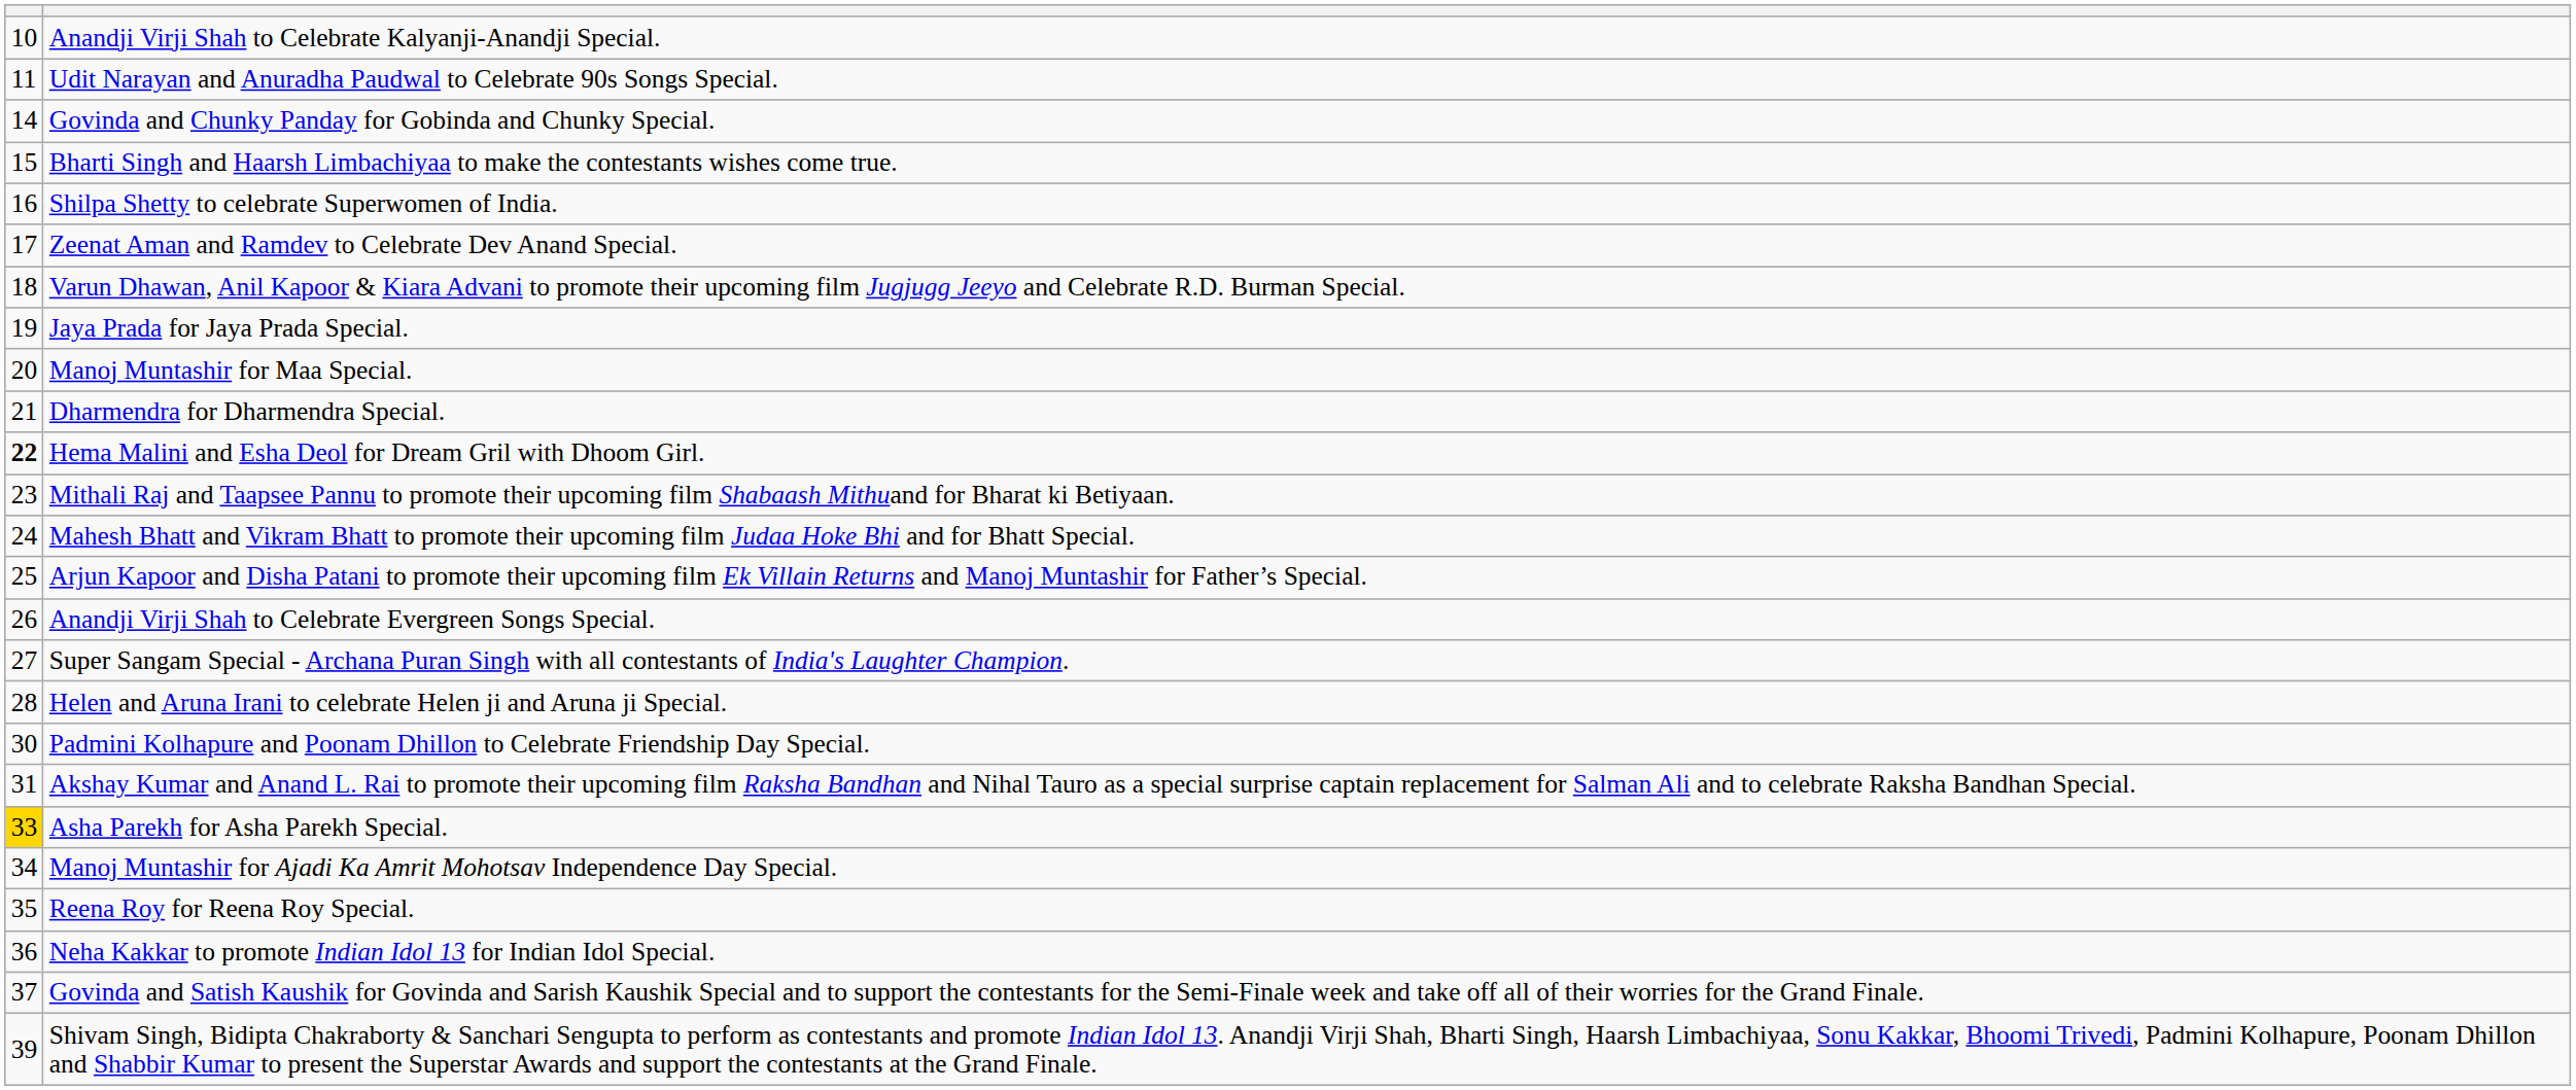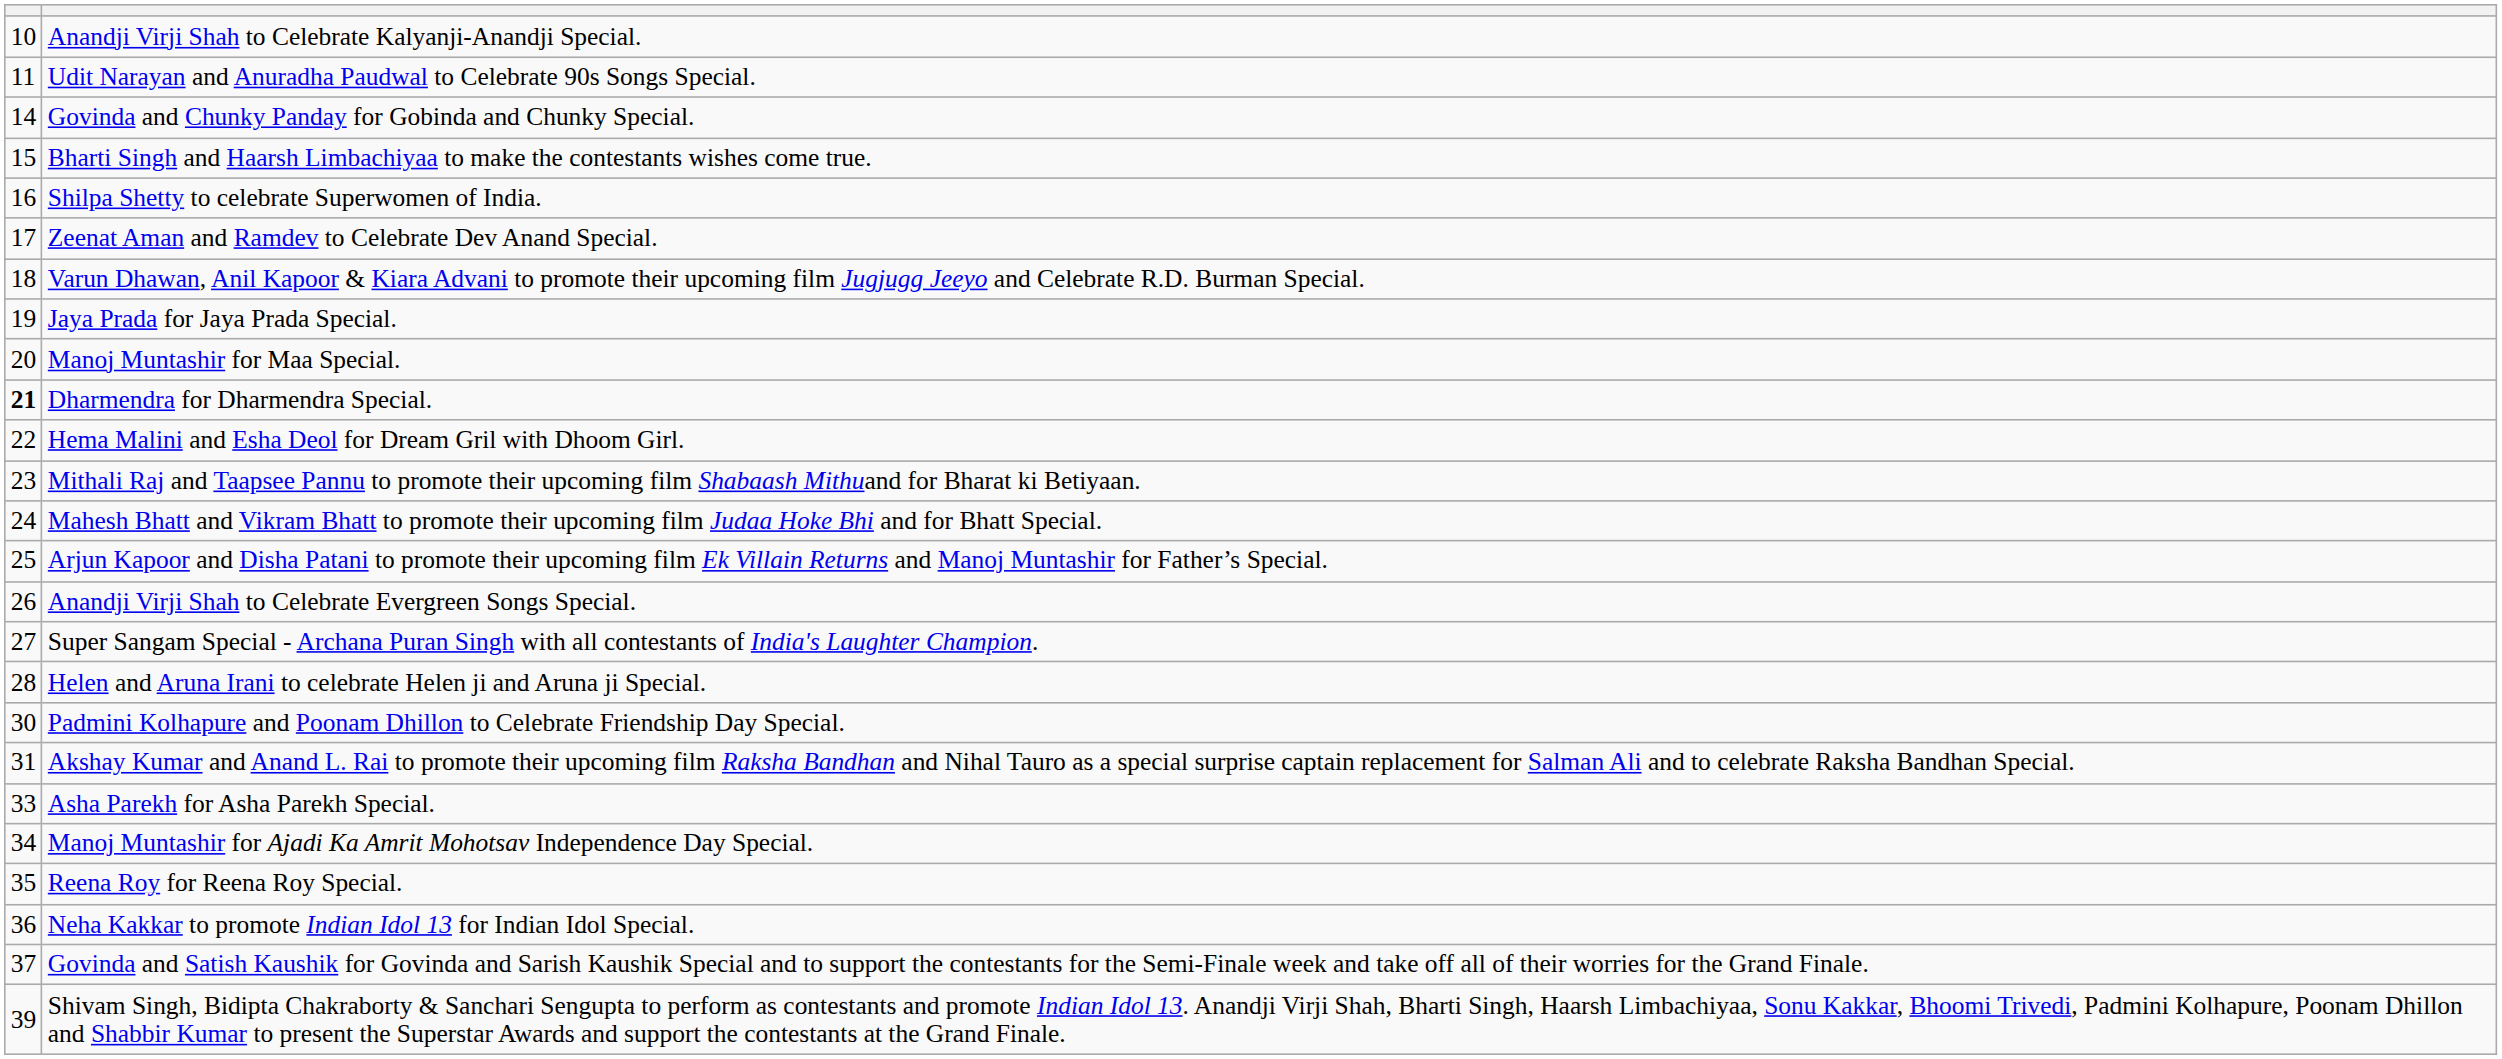Dharmendra for Dharmendra Special. | column 1: normal -> bold
Hema Malini and Esha Deol for Dream Gril with Dhoom Girl. | column 1: bold -> normal
Asha Parekh for Asha Parekh Special. | column 1: gold background -> no background
